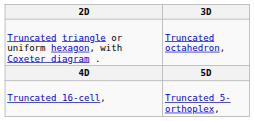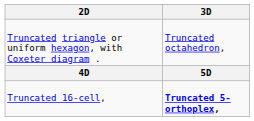Truncated 16-cell, | 3D: normal -> bold
